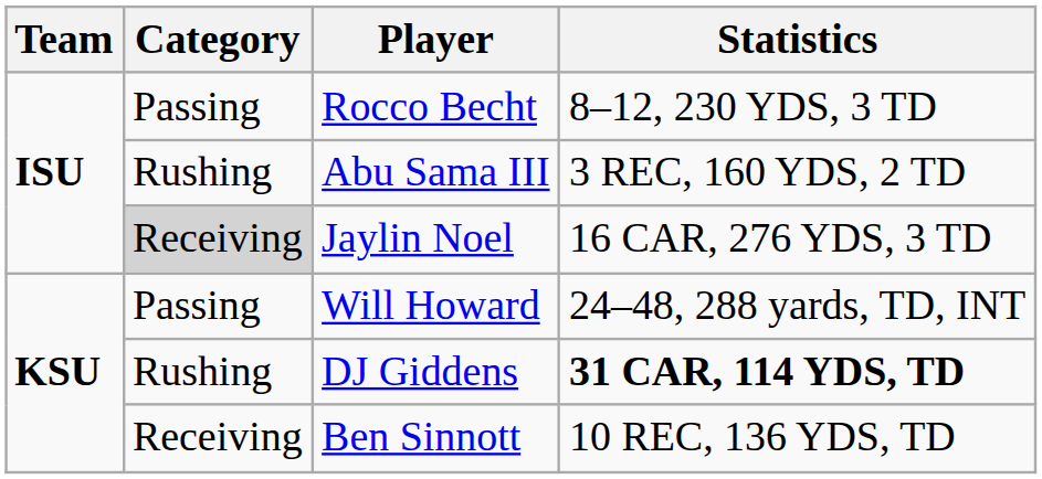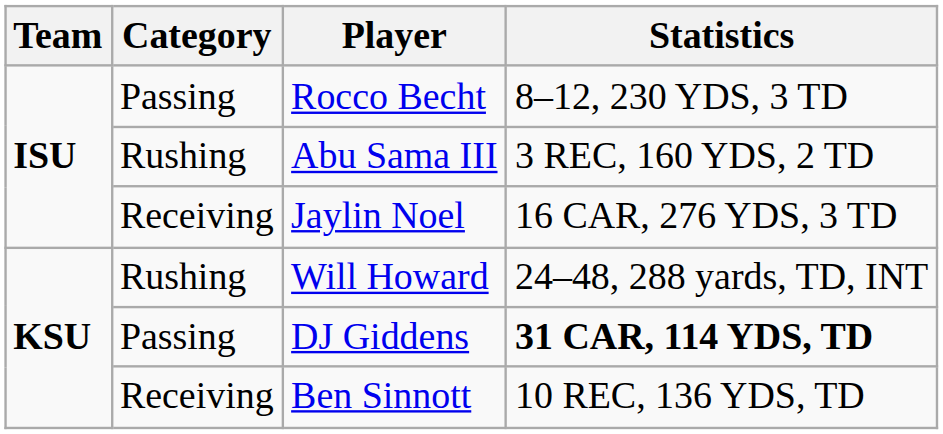Jaylin Noel | Category: lightgrey background -> no background
Will Howard | Category: Passing -> Rushing
DJ Giddens | Category: Rushing -> Passing
